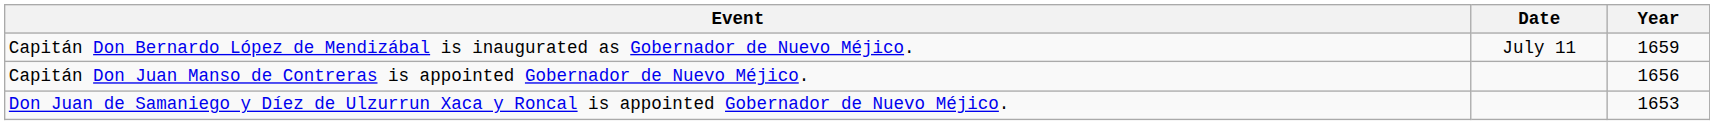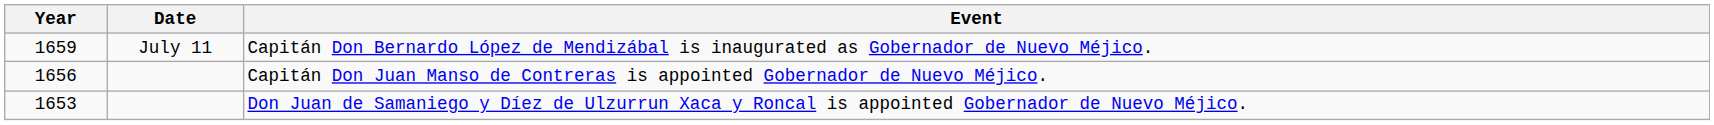columns swapped: Year <-> Event
